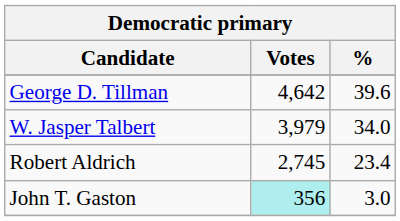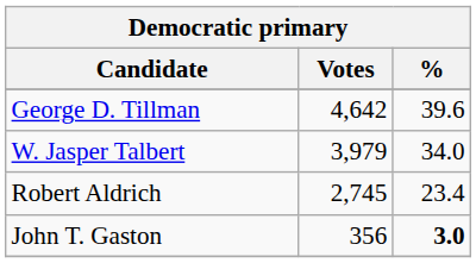John T. Gaston | Votes: paleturquoise background -> no background
John T. Gaston | %: normal -> bold
